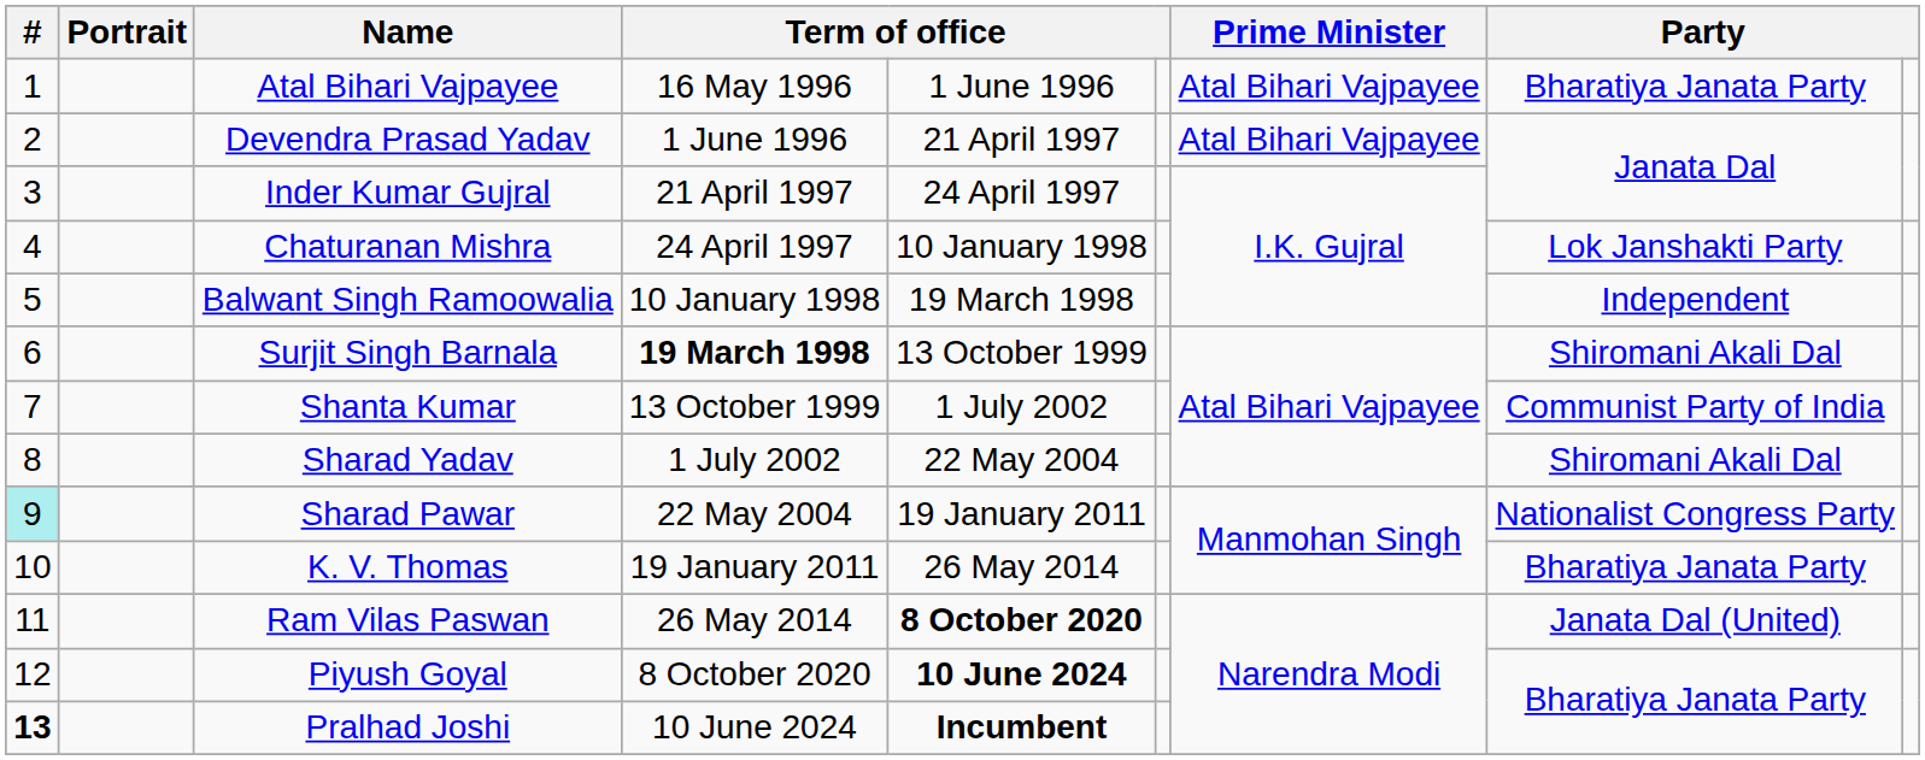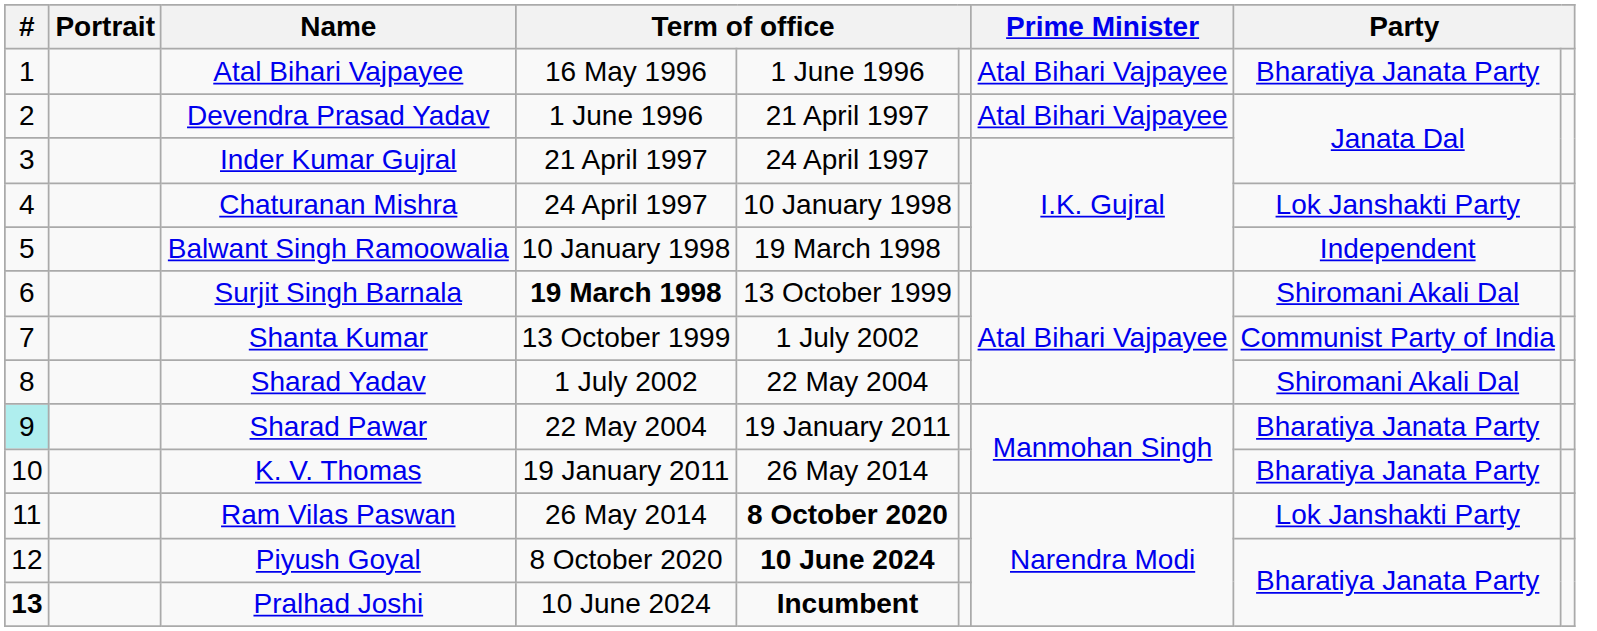Sharad Pawar | column 8: Nationalist Congress Party -> Bharatiya Janata Party
Ram Vilas Paswan | column 8: Janata Dal (United) -> Lok Janshakti Party
